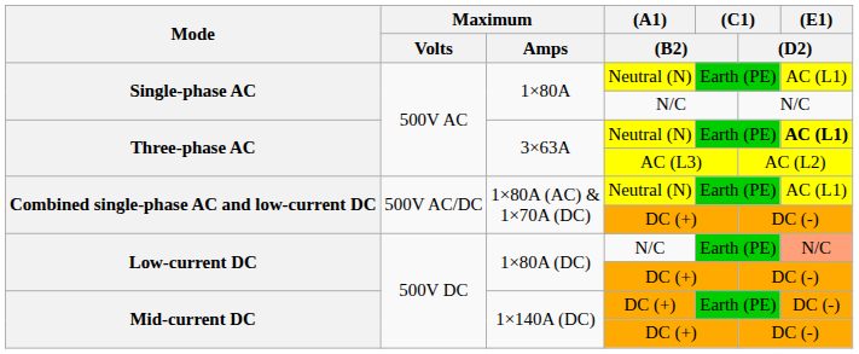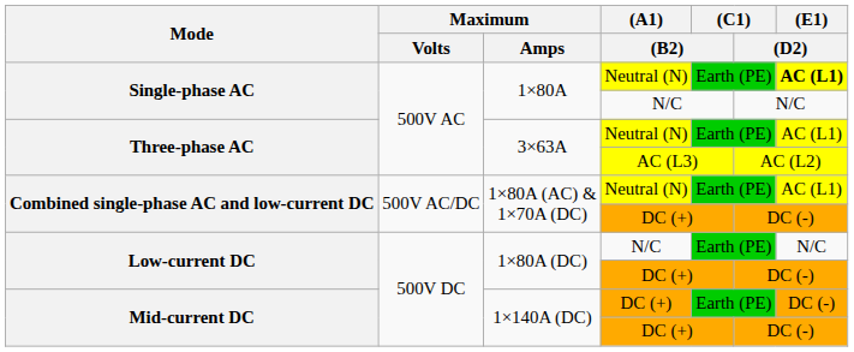Single-phase AC / Neutral (N) | (E1) / (D2): normal -> bold
Three-phase AC / Neutral (N) | (E1) / (D2): bold -> normal
Low-current DC / N/C | (E1) / (D2): lightsalmon background -> no background
